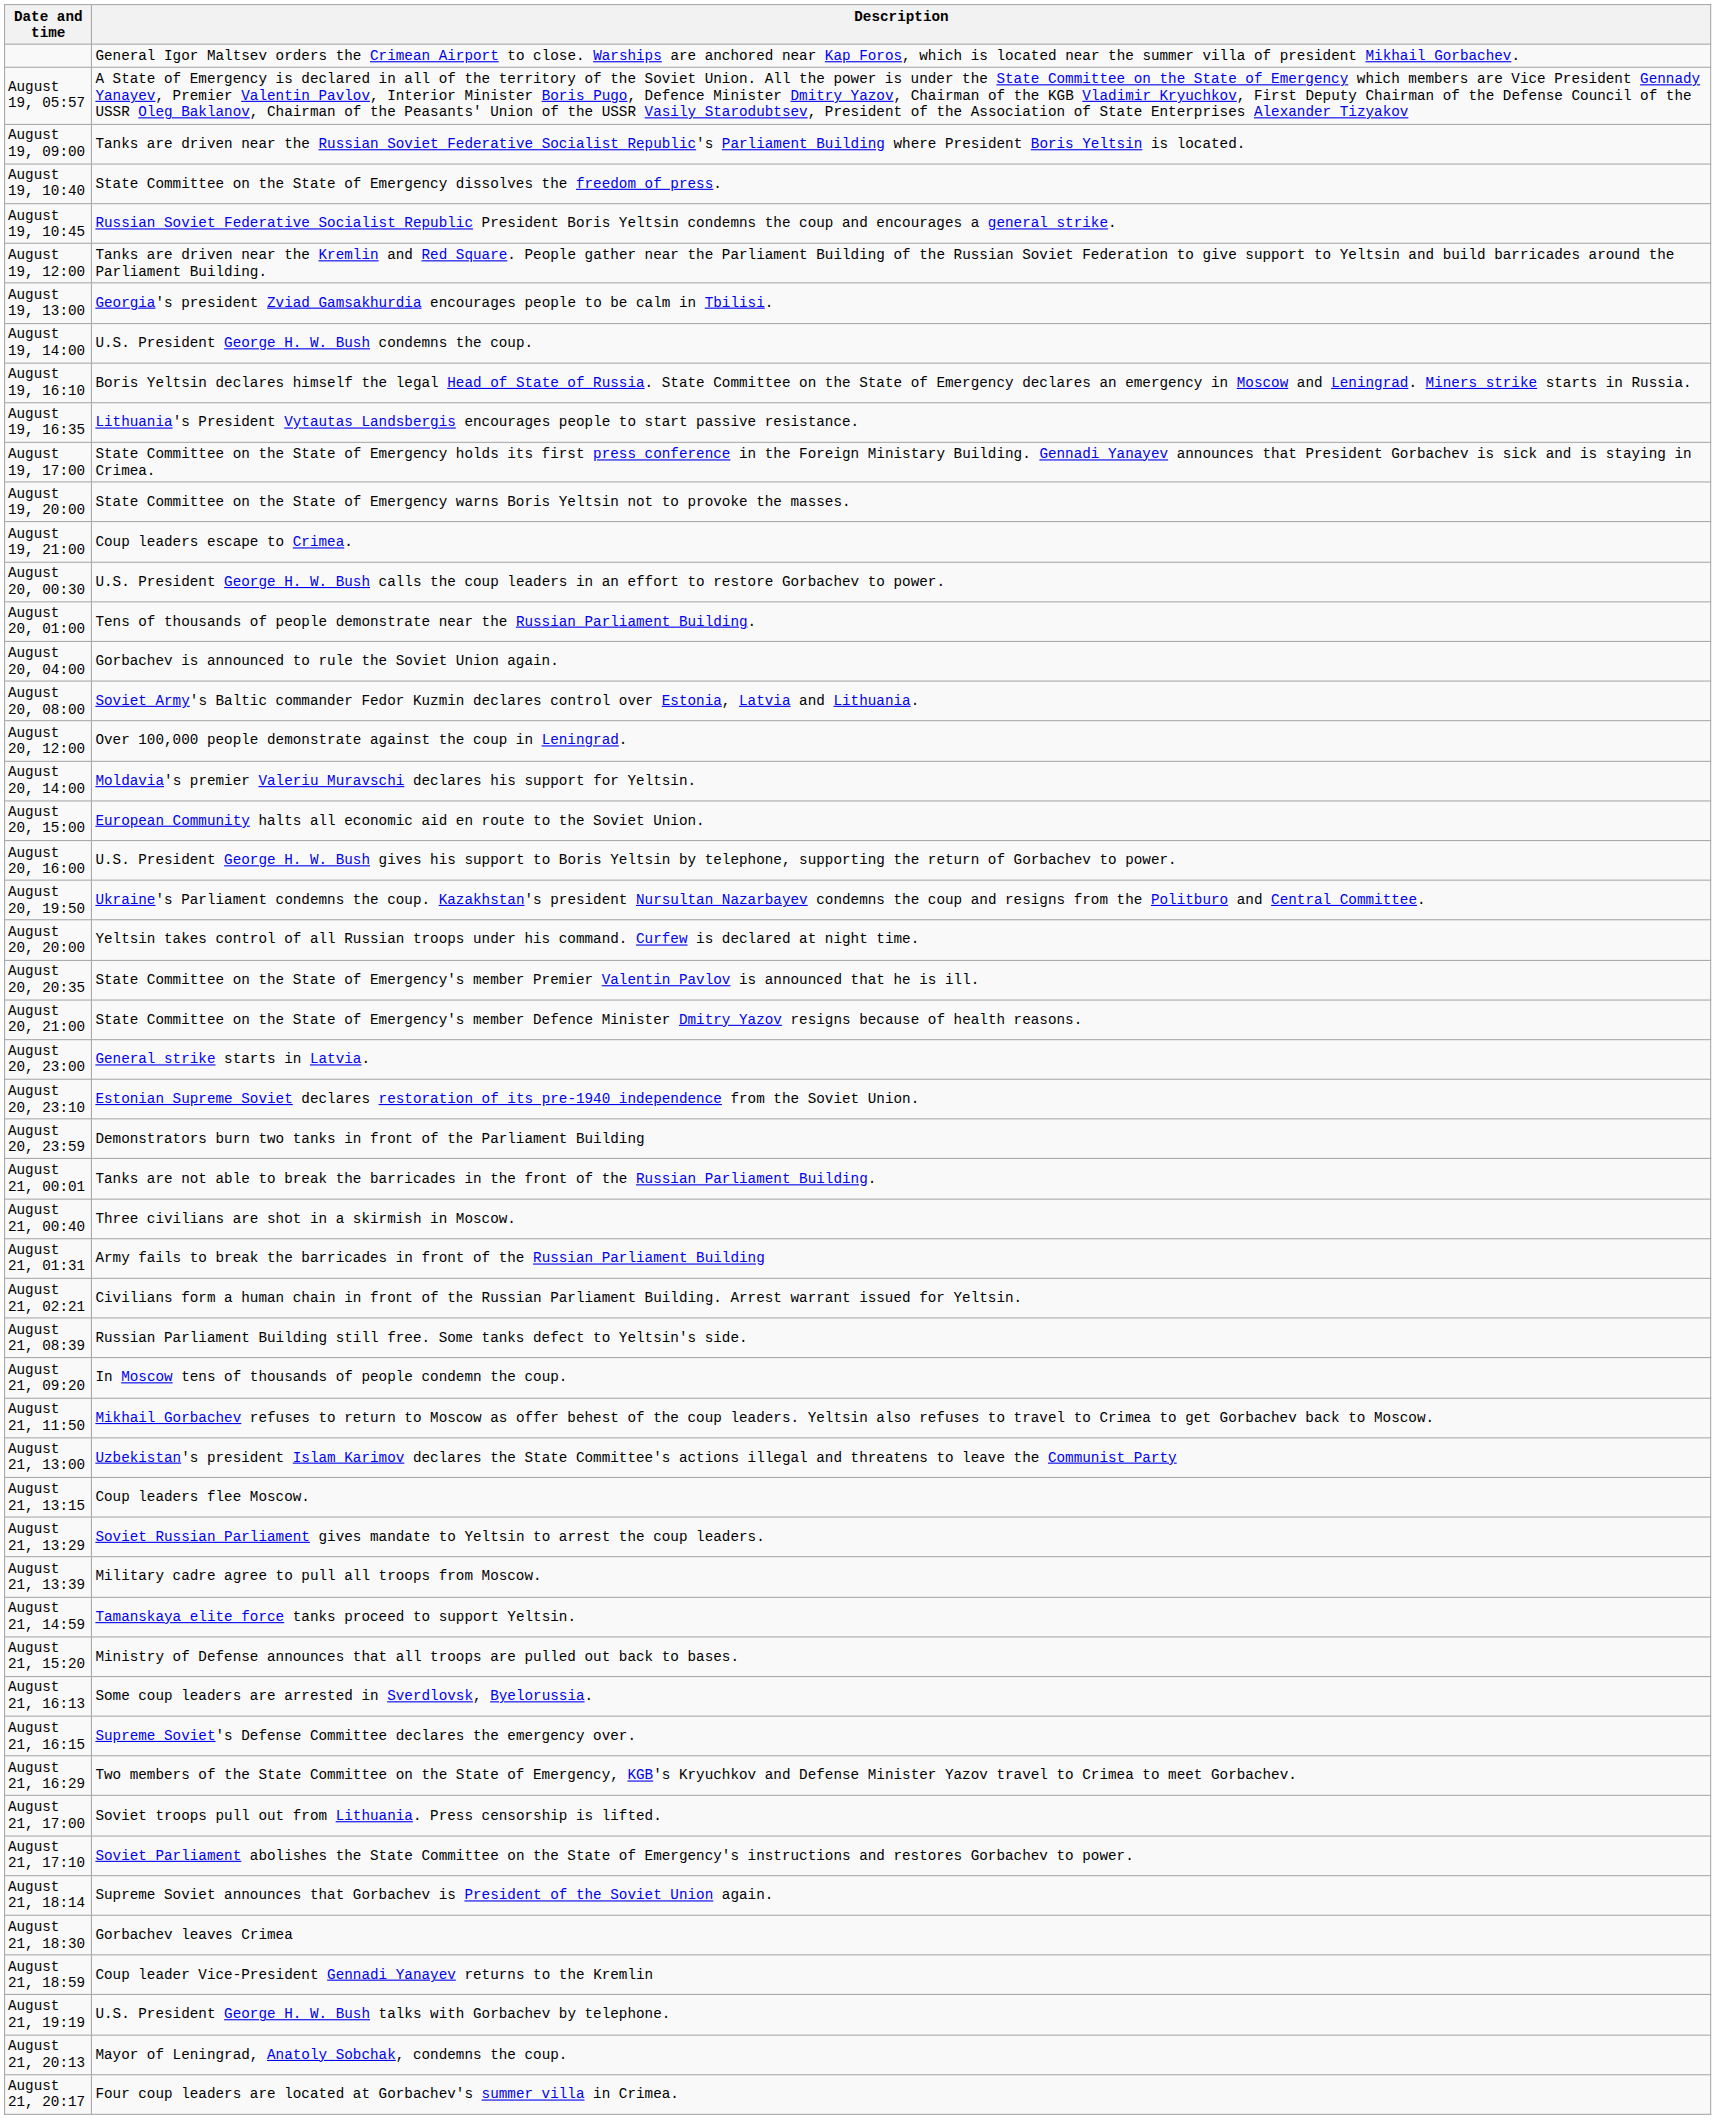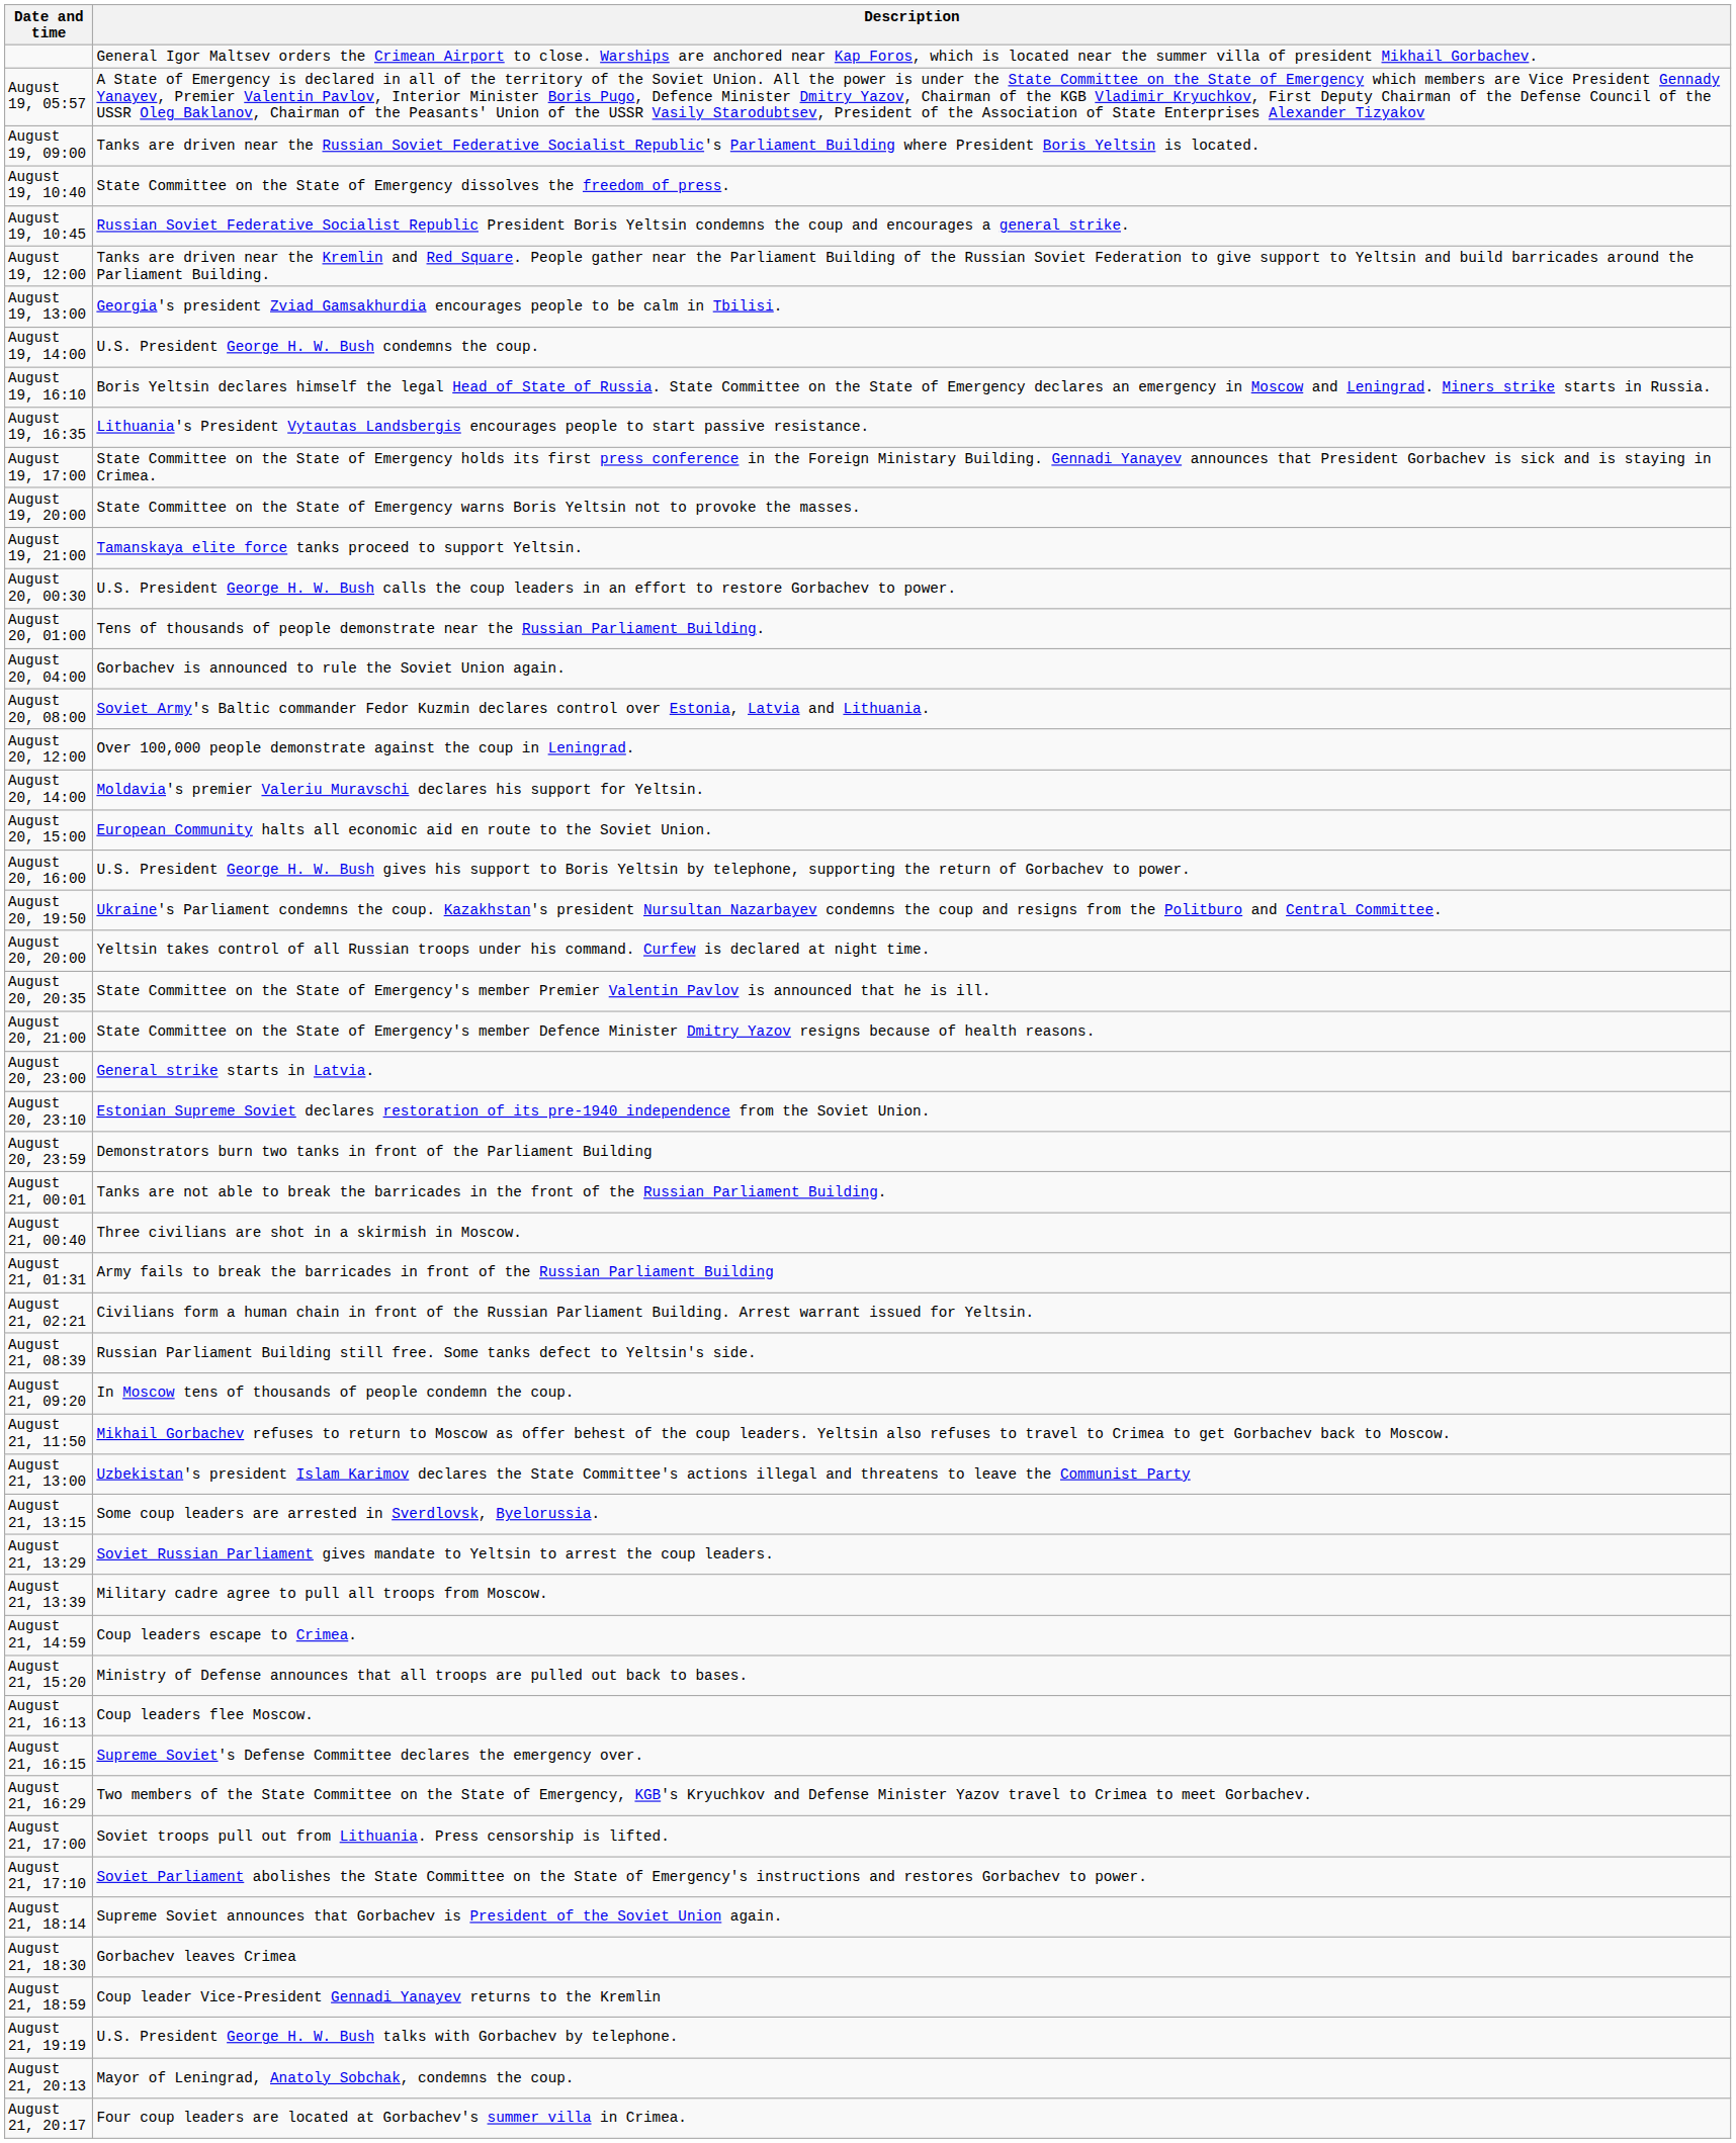August 19, 21:00 | Description: Coup leaders escape to Crimea. -> Tamanskaya elite force tanks proceed to support Yeltsin.
August 21, 13:15 | Description: Coup leaders flee Moscow. -> Some coup leaders are arrested in Sverdlovsk, Byelorussia.
August 21, 14:59 | Description: Tamanskaya elite force tanks proceed to support Yeltsin. -> Coup leaders escape to Crimea.
August 21, 16:13 | Description: Some coup leaders are arrested in Sverdlovsk, Byelorussia. -> Coup leaders flee Moscow.
